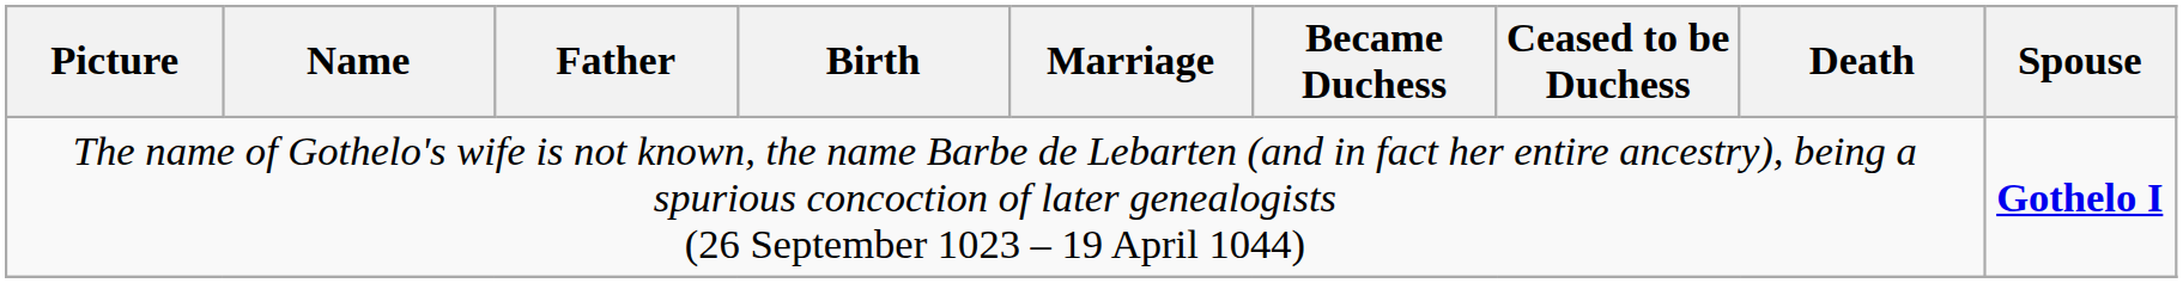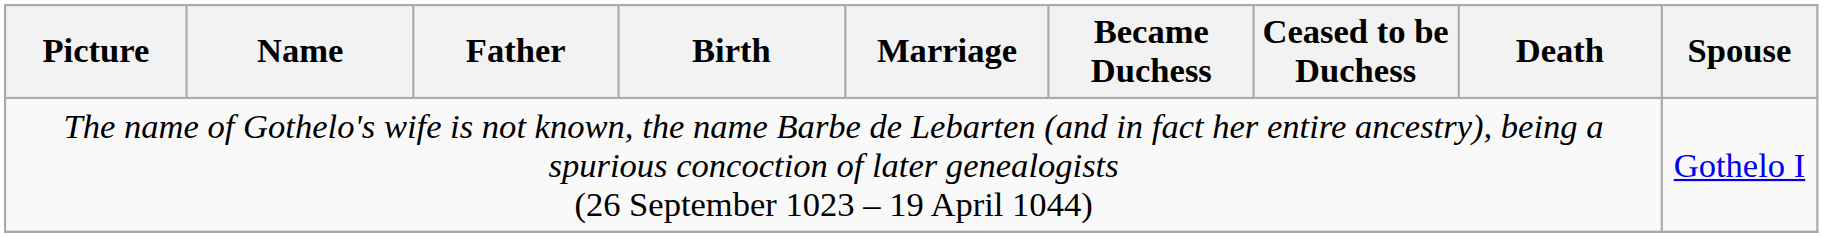row 2 | Spouse: bold -> normal
